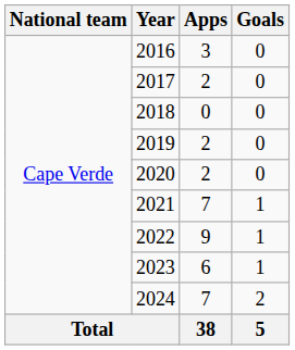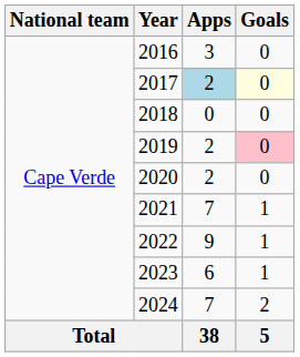2017 | Apps: no background -> lightblue background
2017 | Goals: no background -> lightyellow background
2019 | Goals: no background -> pink background
